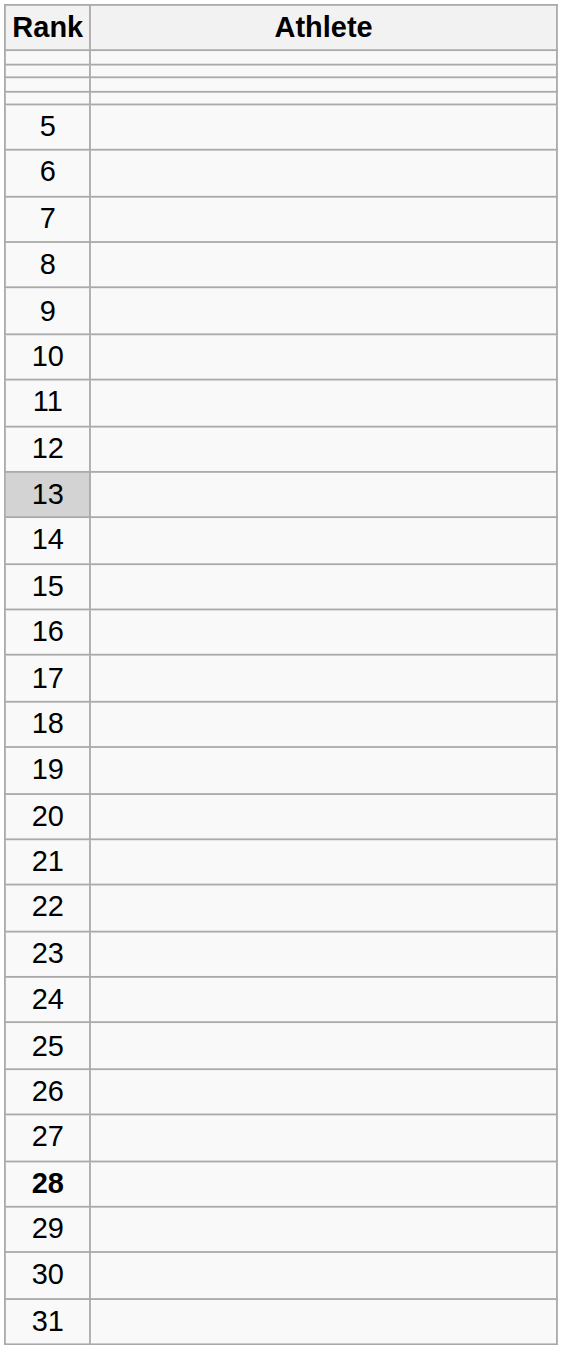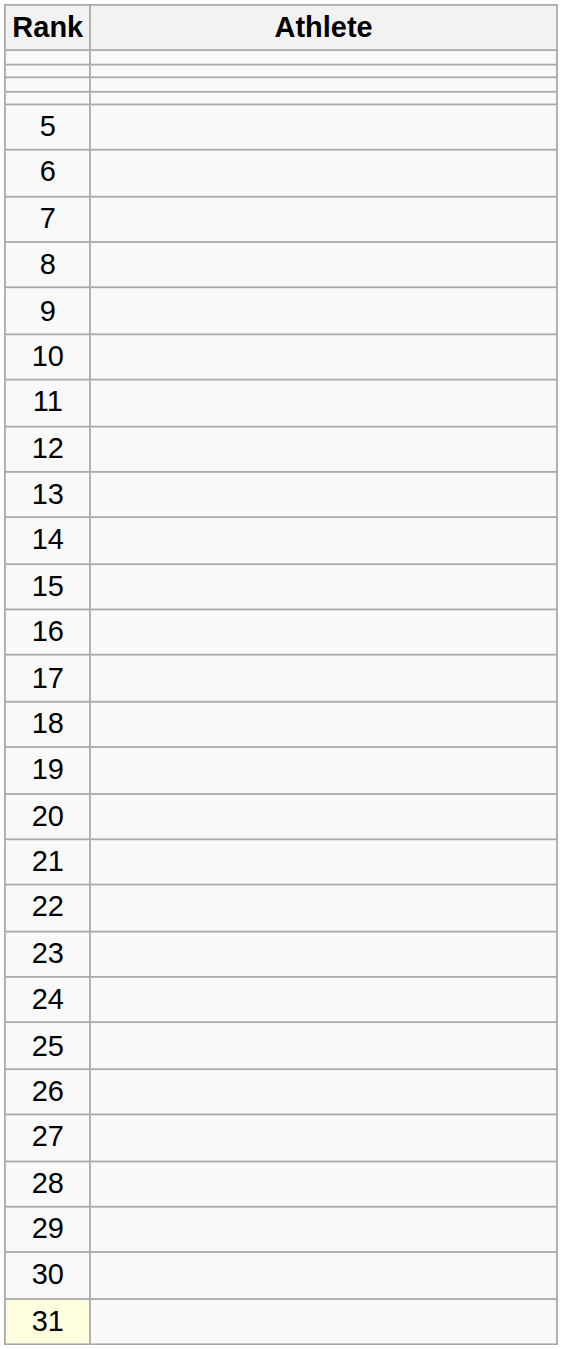row 14 | Rank: lightgrey background -> no background
row 29 | Rank: bold -> normal
row 32 | Rank: no background -> lightyellow background
